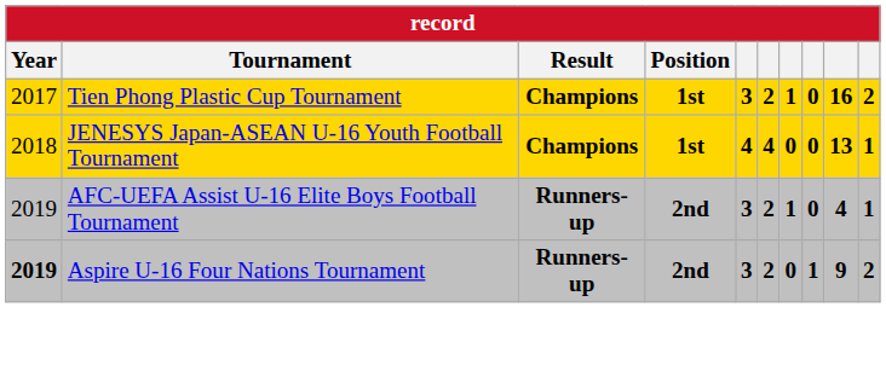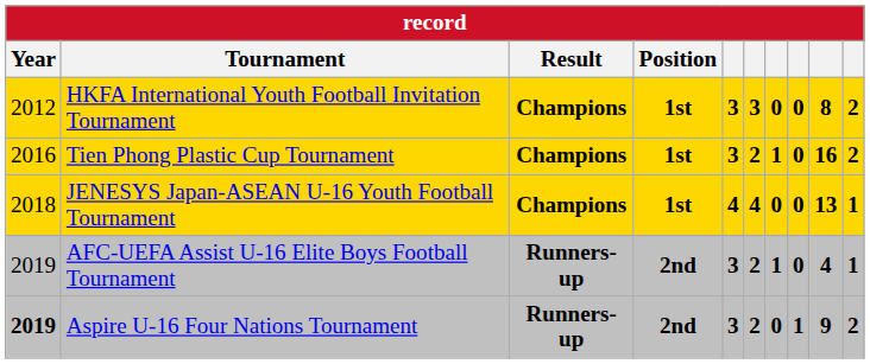+ row: 2012 | HKFA International Youth Football Invitation Tournament | Champions | 1st | 3 | 3 | 0 | 0 | 8 | 2
Tien Phong Plastic Cup Tournament | Year: 2017 -> 2016
